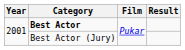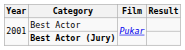Best Actor | Category: bold -> normal
Best Actor (Jury) | Category: normal -> bold
